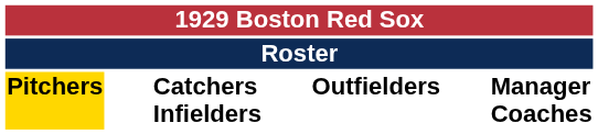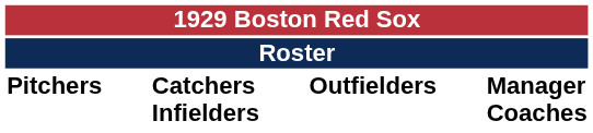Pitchers | column 1: gold background -> no background
